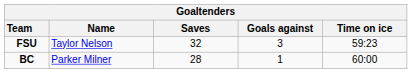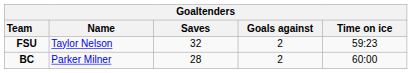FSU | Goals against: 3 -> 2
BC | Goals against: 1 -> 2
